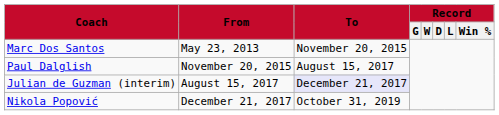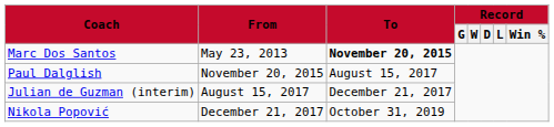Marc Dos Santos | To: normal -> bold
Julian de Guzman (interim) | To: lavender background -> no background
